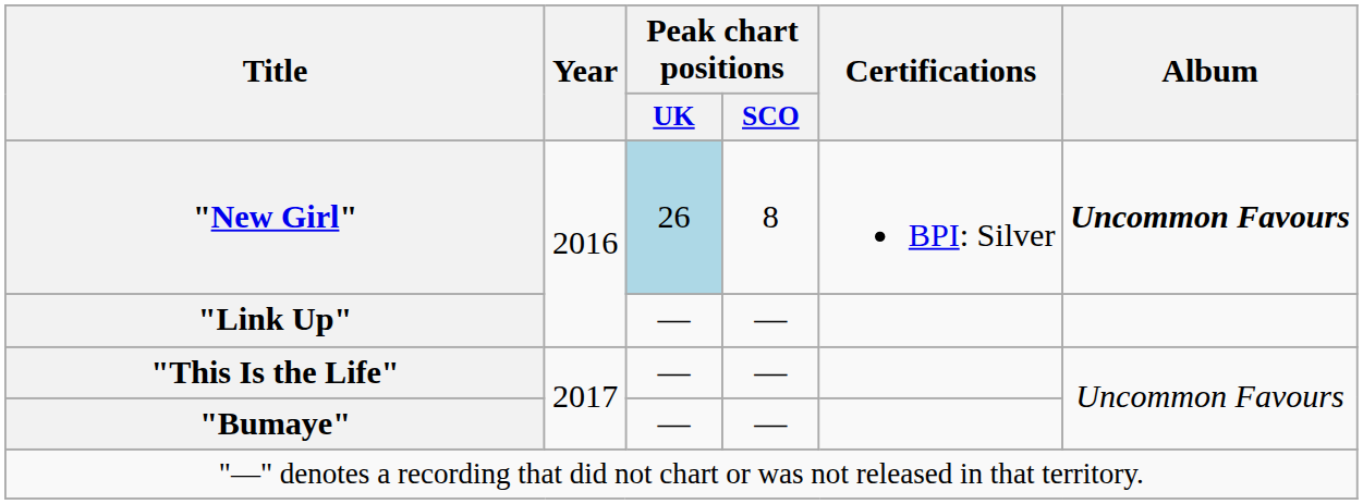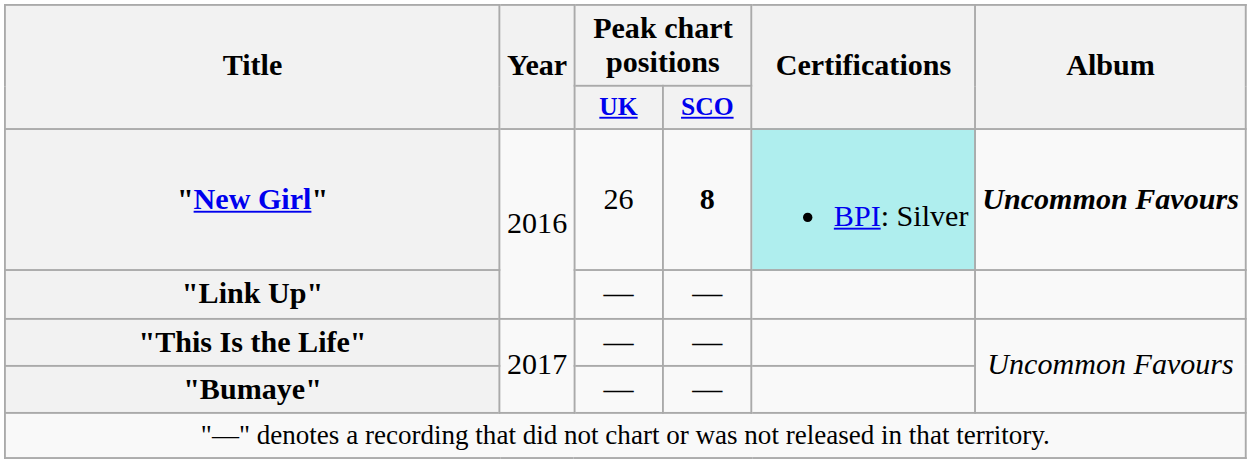"New Girl" | Peak chart positions / UK: lightblue background -> no background
"New Girl" | Peak chart positions / SCO: normal -> bold
"New Girl" | Certifications: no background -> paleturquoise background
